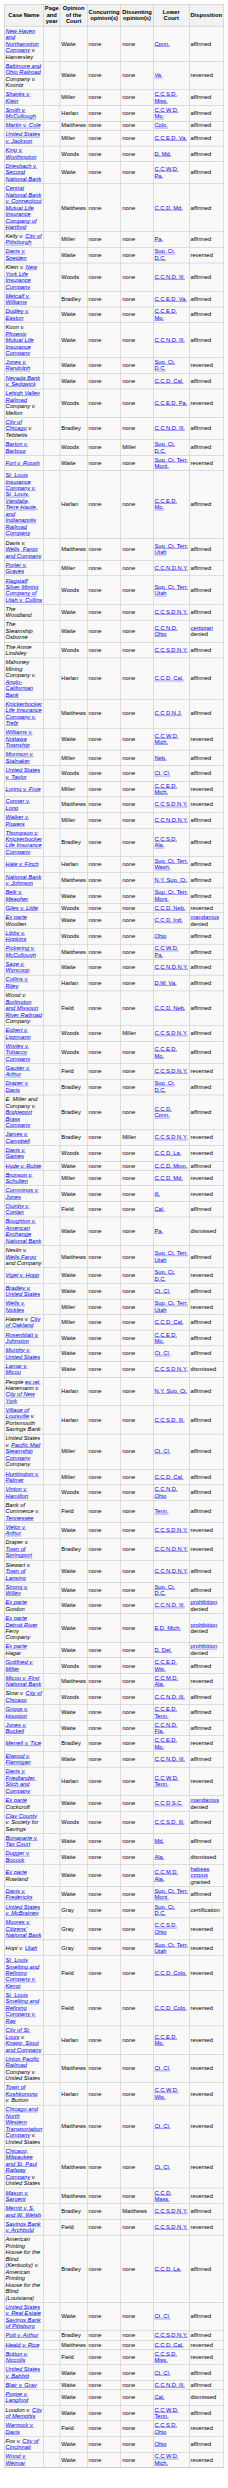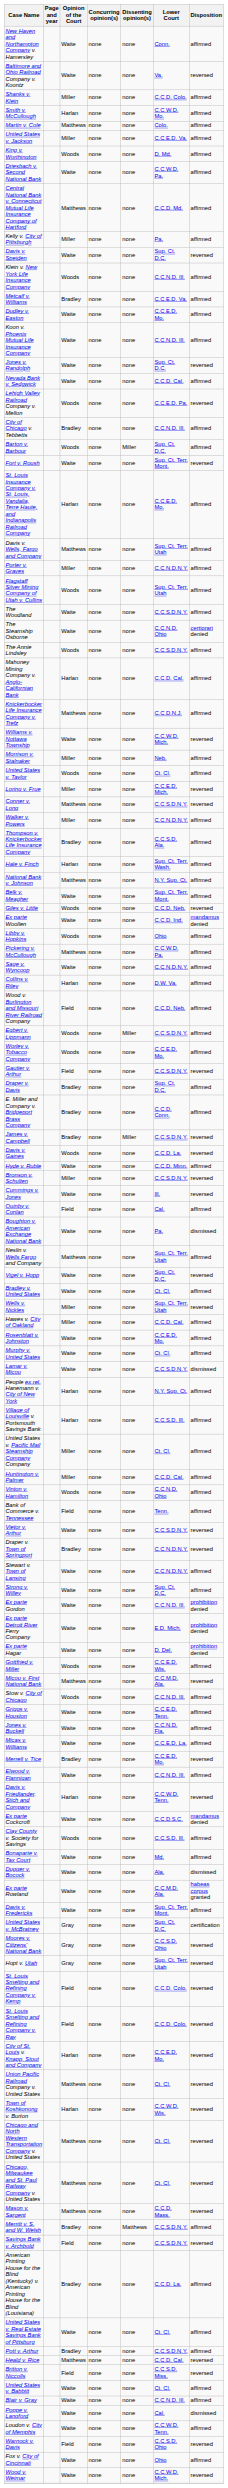Shanks v. Klein | Lower Court: C.C.S.D. Miss. -> C.C.D. Colo.
Bronson v. Schulten | Lower Court: C.C.D. Md. -> C.C.S.D.N.Y.
+ row: Micas v. Williams | Waite | none | none | C.C.E.D. La. | affirmed
